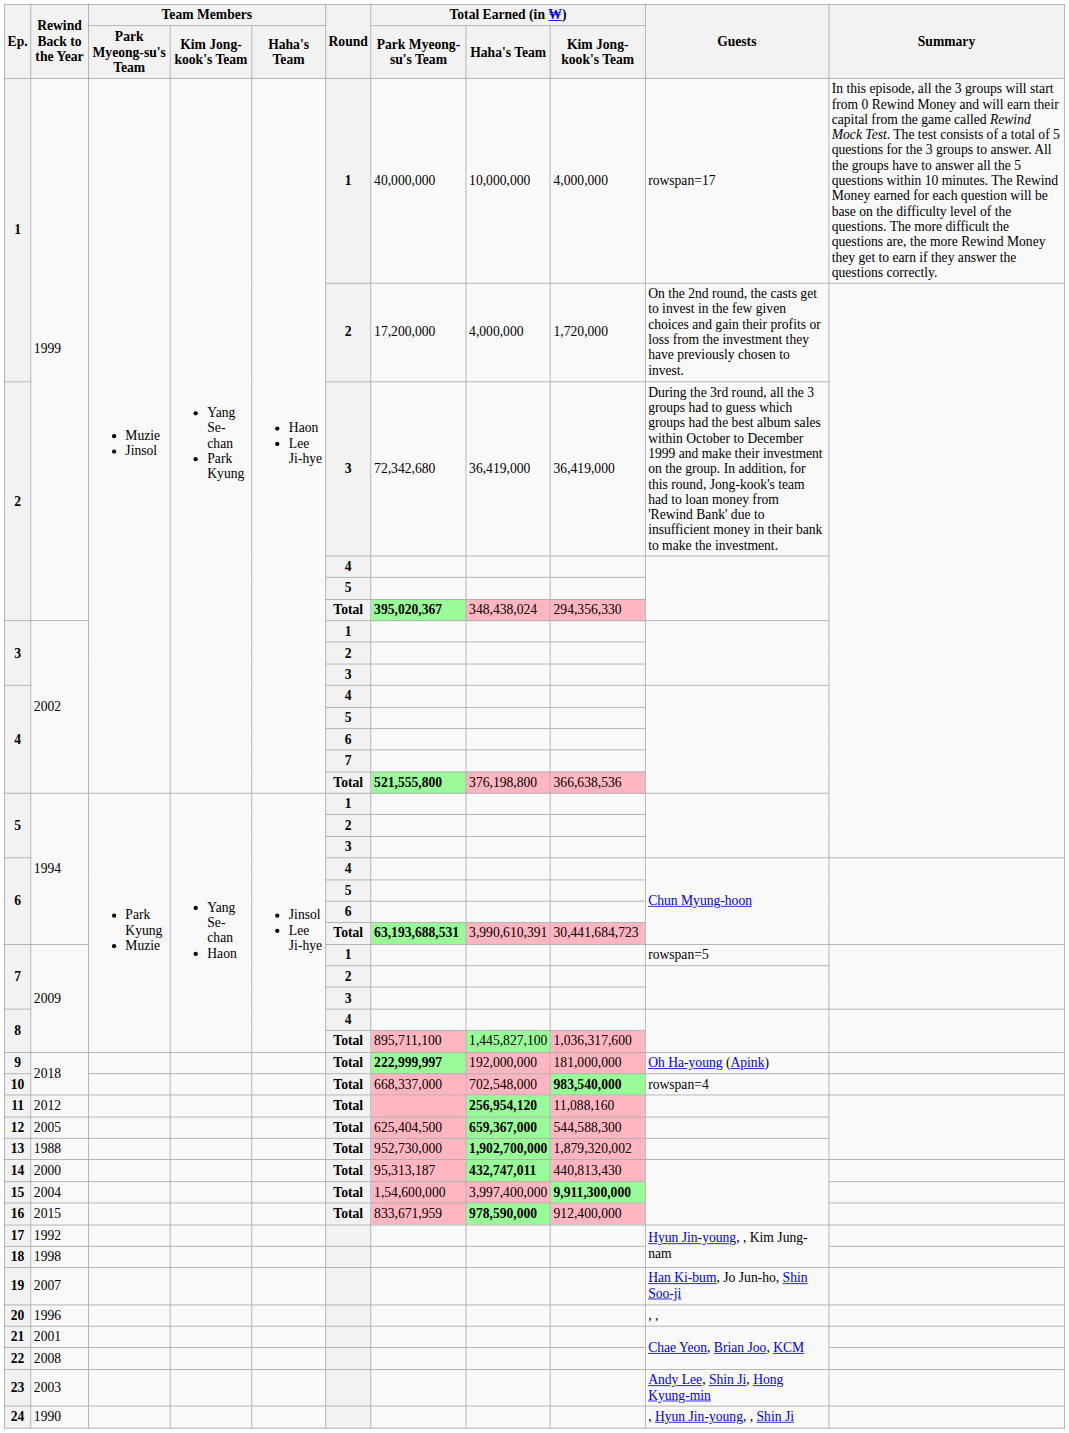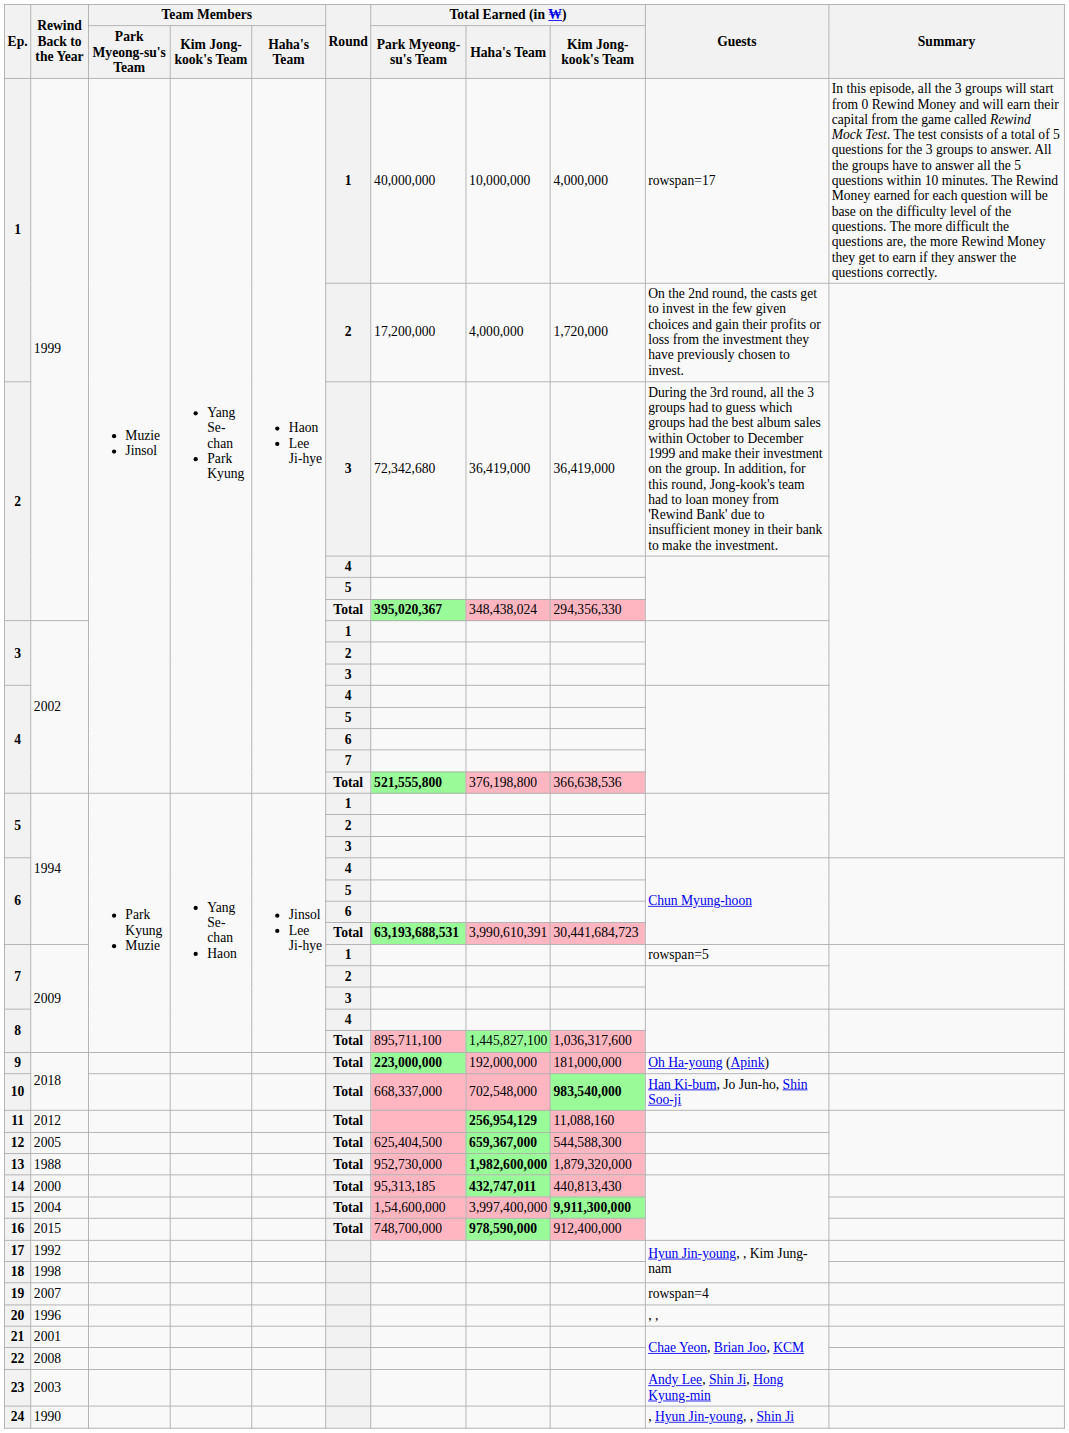9 | Total Earned (in ₩) / Park Myeong-su's Team: 222,999,997 -> 223,000,000
10 | Guests: rowspan=4 -> Han Ki-bum, Jo Jun-ho, Shin Soo-ji
11 | Total Earned (in ₩) / Haha's Team: 256,954,120 -> 256,954,129
13 | Total Earned (in ₩) / Haha's Team: 1,902,700,000 -> 1,982,600,000
13 | Total Earned (in ₩) / Kim Jong-kook's Team: 1,879,320,002 -> 1,879,320,000
14 | Total Earned (in ₩) / Park Myeong-su's Team: 95,313,187 -> 95,313,185
16 | Total Earned (in ₩) / Park Myeong-su's Team: 833,671,959 -> 748,700,000
19 | Guests: Han Ki-bum, Jo Jun-ho, Shin Soo-ji -> rowspan=4
